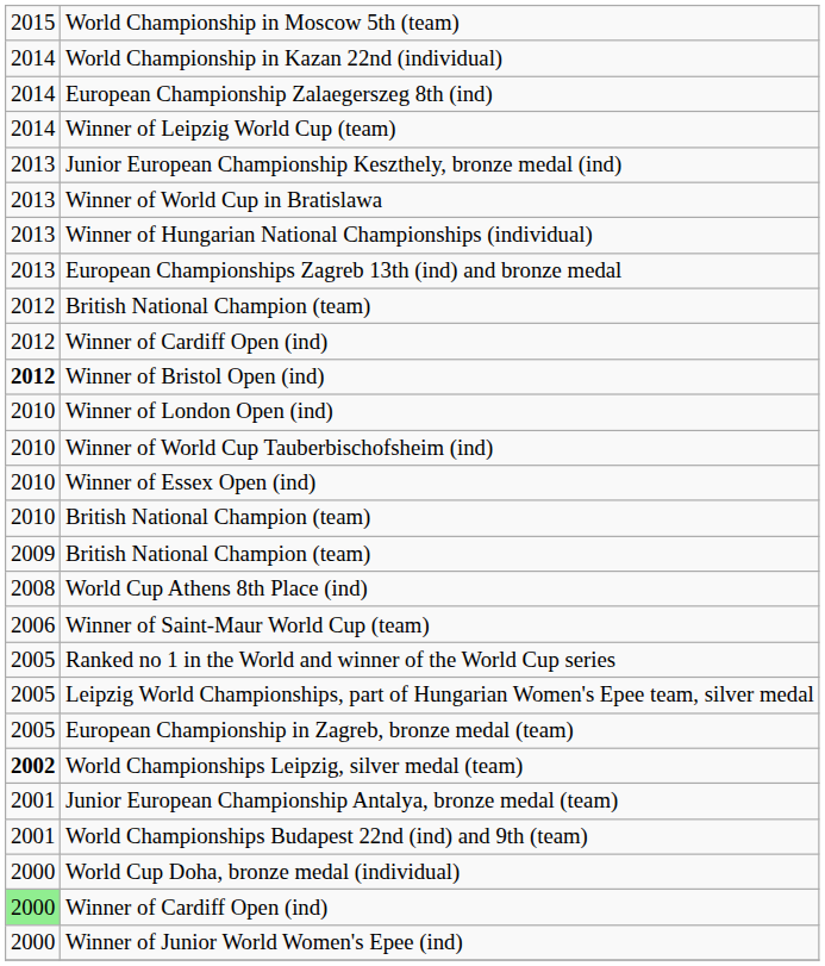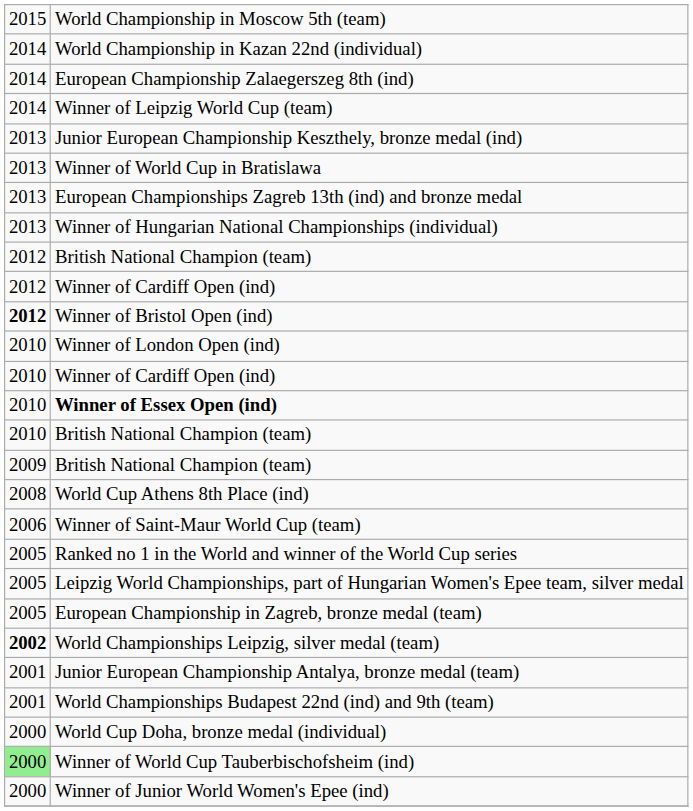row 7 | column 2: Winner of Hungarian National Championships (individual) -> European Championships Zagreb 13th (ind) and bronze medal
row 8 | column 2: European Championships Zagreb 13th (ind) and bronze medal -> Winner of Hungarian National Championships (individual)
row 13 | column 2: Winner of World Cup Tauberbischofsheim (ind) -> Winner of Cardiff Open (ind)
row 14 | column 2: normal -> bold
row 26 | column 2: Winner of Cardiff Open (ind) -> Winner of World Cup Tauberbischofsheim (ind)
